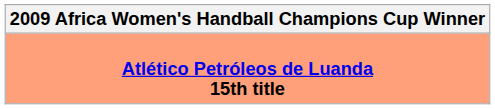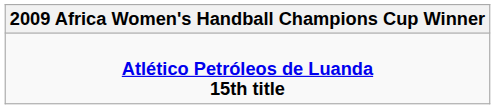row 2 | column 1: lightsalmon background -> no background
